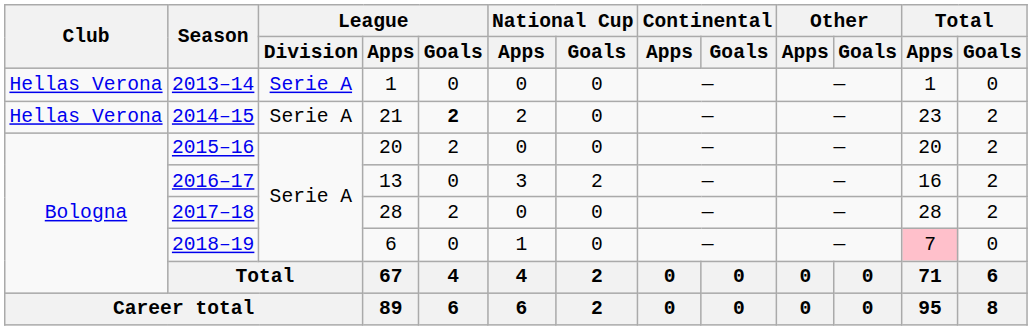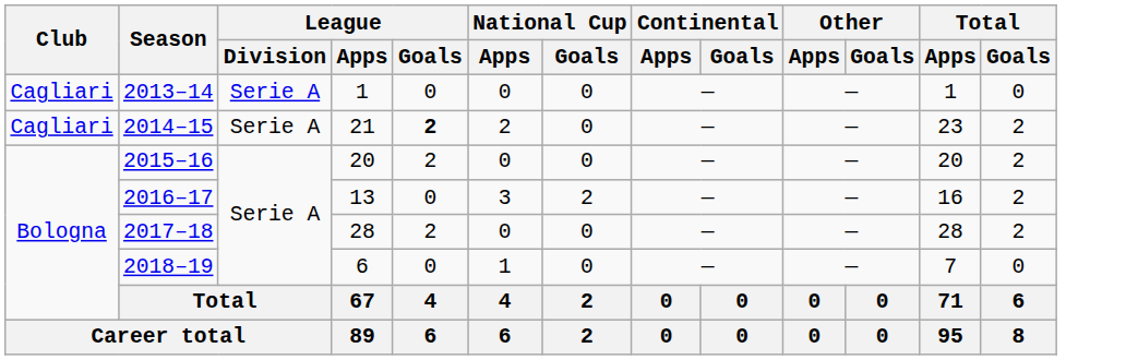2013–14 | Club: Hellas Verona -> Cagliari
2014–15 | Club: Hellas Verona -> Cagliari
2018–19 | Total / Apps: pink background -> no background
